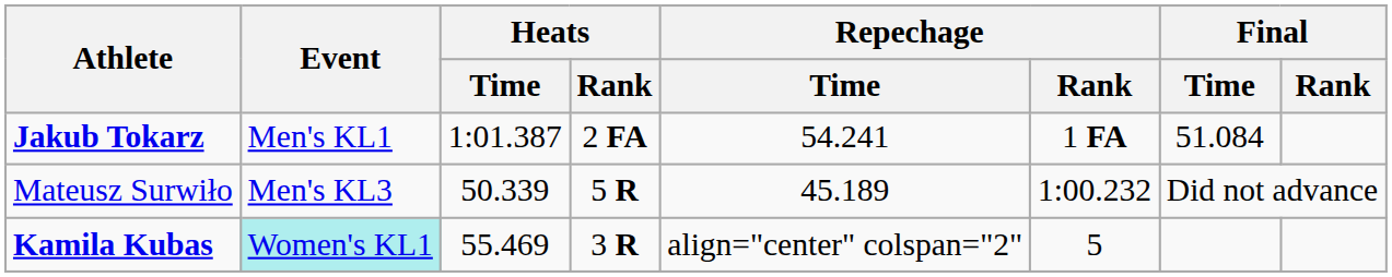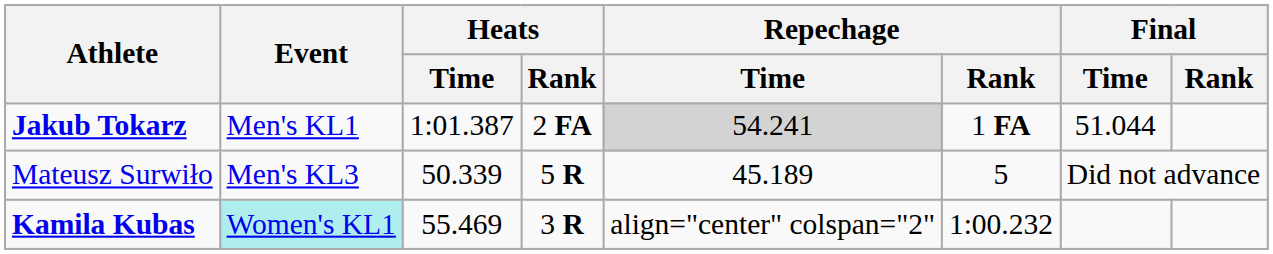Jakub Tokarz | Repechage / Time: no background -> lightgrey background
Jakub Tokarz | Final / Time: 51.084 -> 51.044
Mateusz Surwiło | Repechage / Rank: 1:00.232 -> 5
Kamila Kubas | Repechage / Rank: 5 -> 1:00.232
